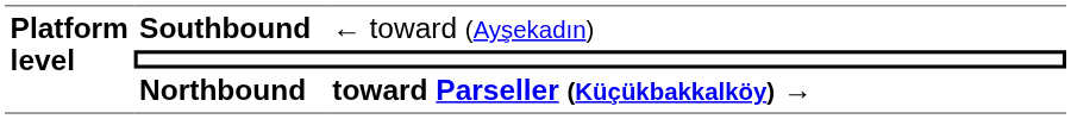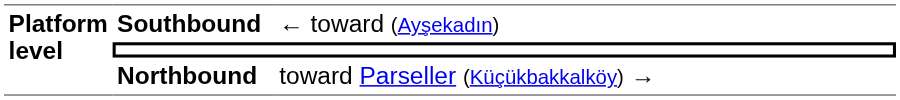Northbound | column 3: bold -> normal
